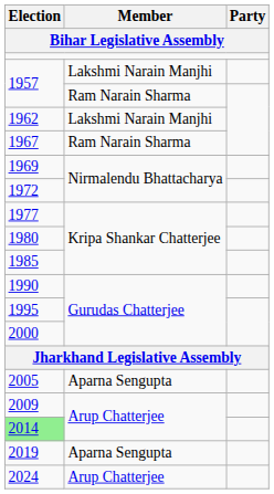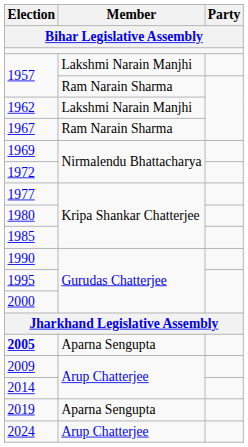2005 | Election: normal -> bold
2014 | Election: lightgreen background -> no background
